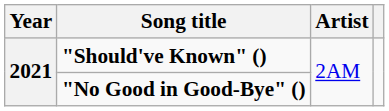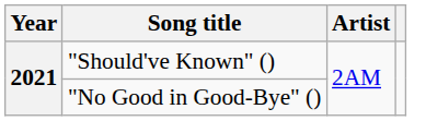"Should've Known" () | Song title: bold -> normal
"No Good in Good-Bye" () | Song title: bold -> normal
